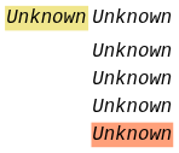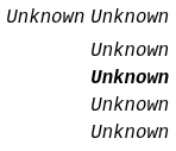row 1 | column 1: khaki background -> no background
row 3 | column 2: normal -> bold
row 5 | column 2: lightsalmon background -> no background
